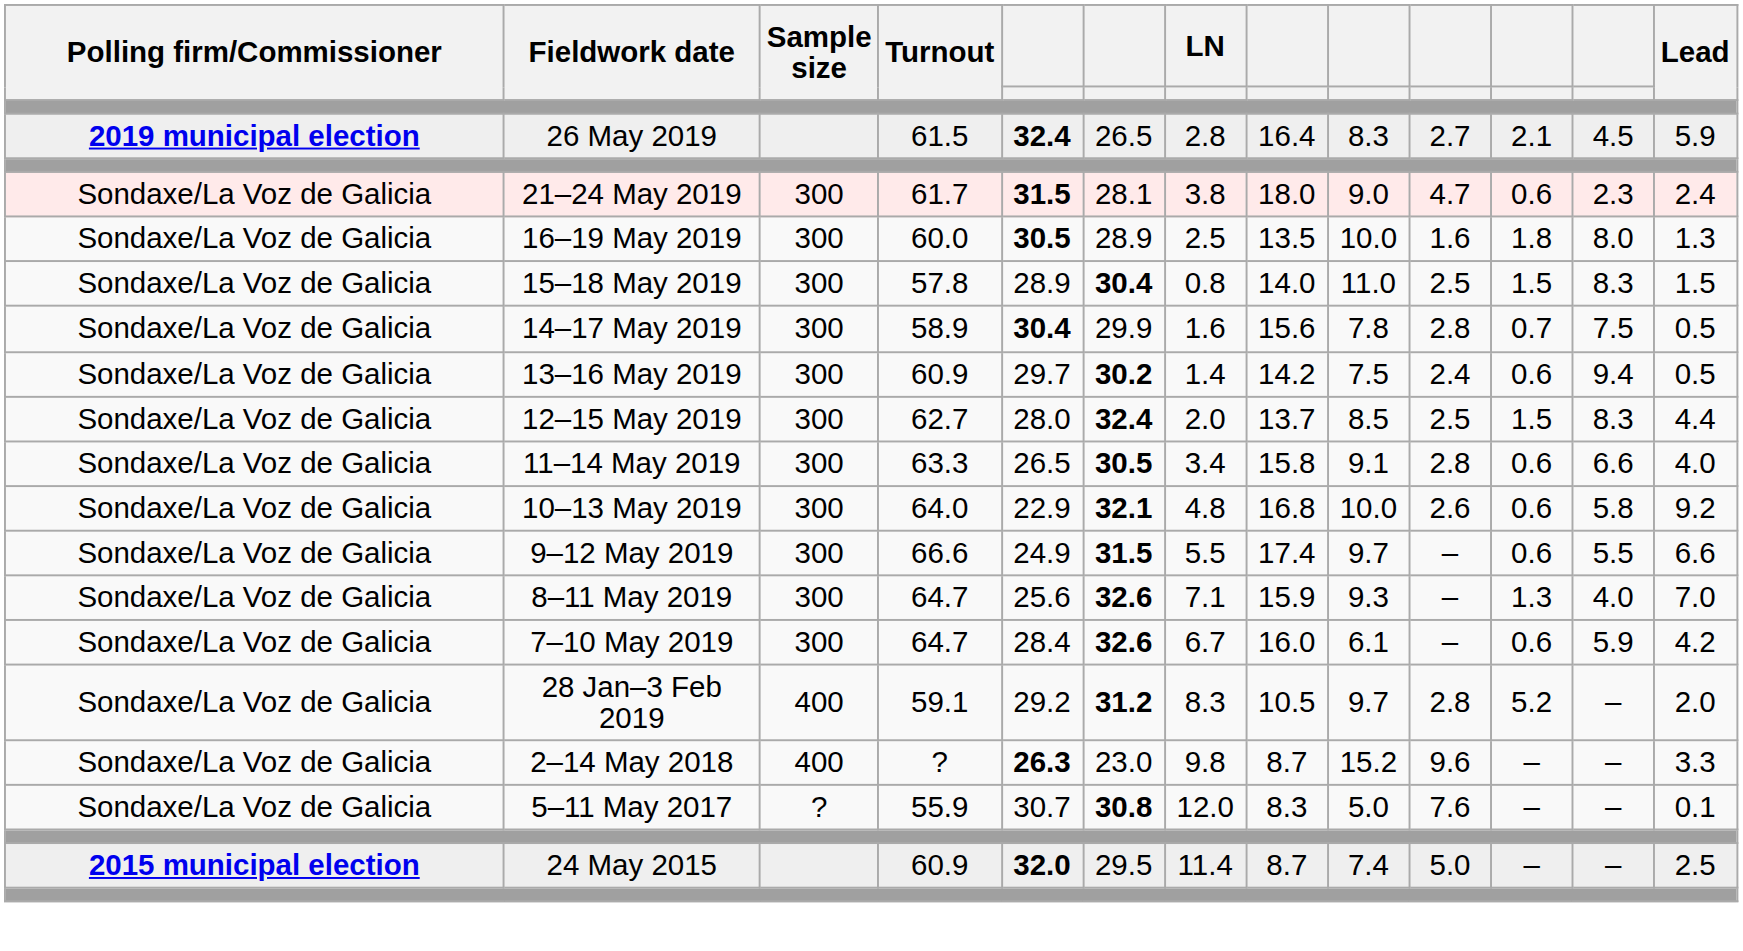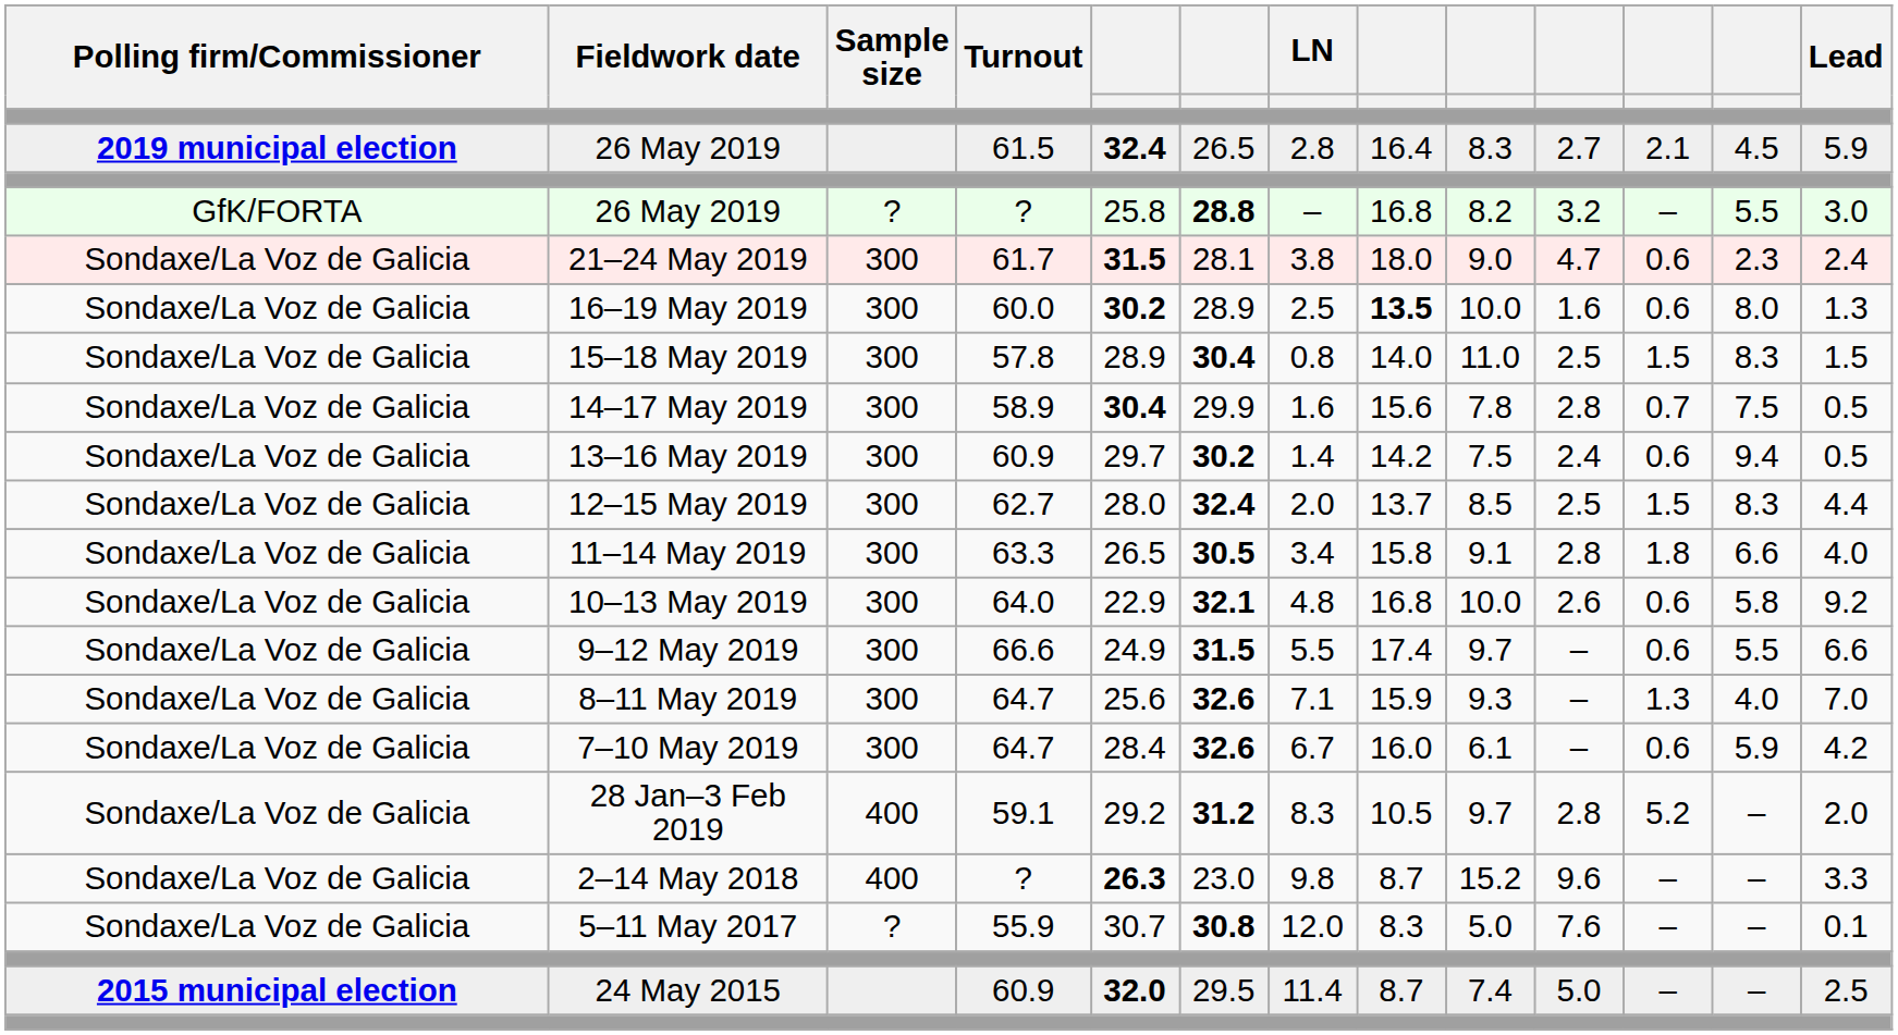+ row: GfK/FORTA | 26 May 2019 | ? | ? | 25.8 | 28.8 | – | 16.8 | 8.2 | 3.2 | – | 5.5 | 3.0
16–19 May 2019 | column 5: 30.5 -> 30.2
16–19 May 2019 | column 8: normal -> bold
16–19 May 2019 | column 11: 1.8 -> 0.6
11–14 May 2019 | column 11: 0.6 -> 1.8
